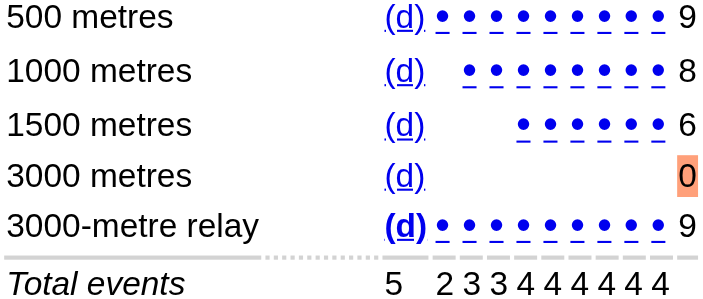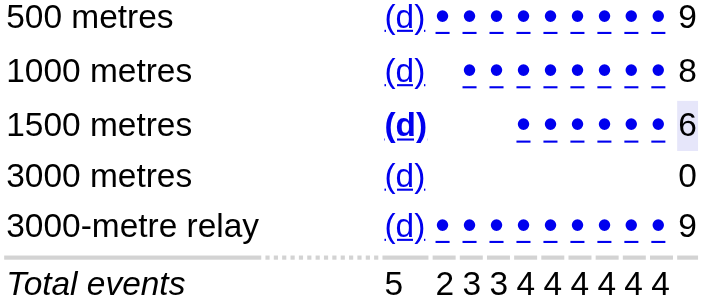1500 metres | column 2: normal -> bold
1500 metres | column 12: no background -> lavender background
3000 metres | column 12: lightsalmon background -> no background
3000-metre relay | column 2: bold -> normal
